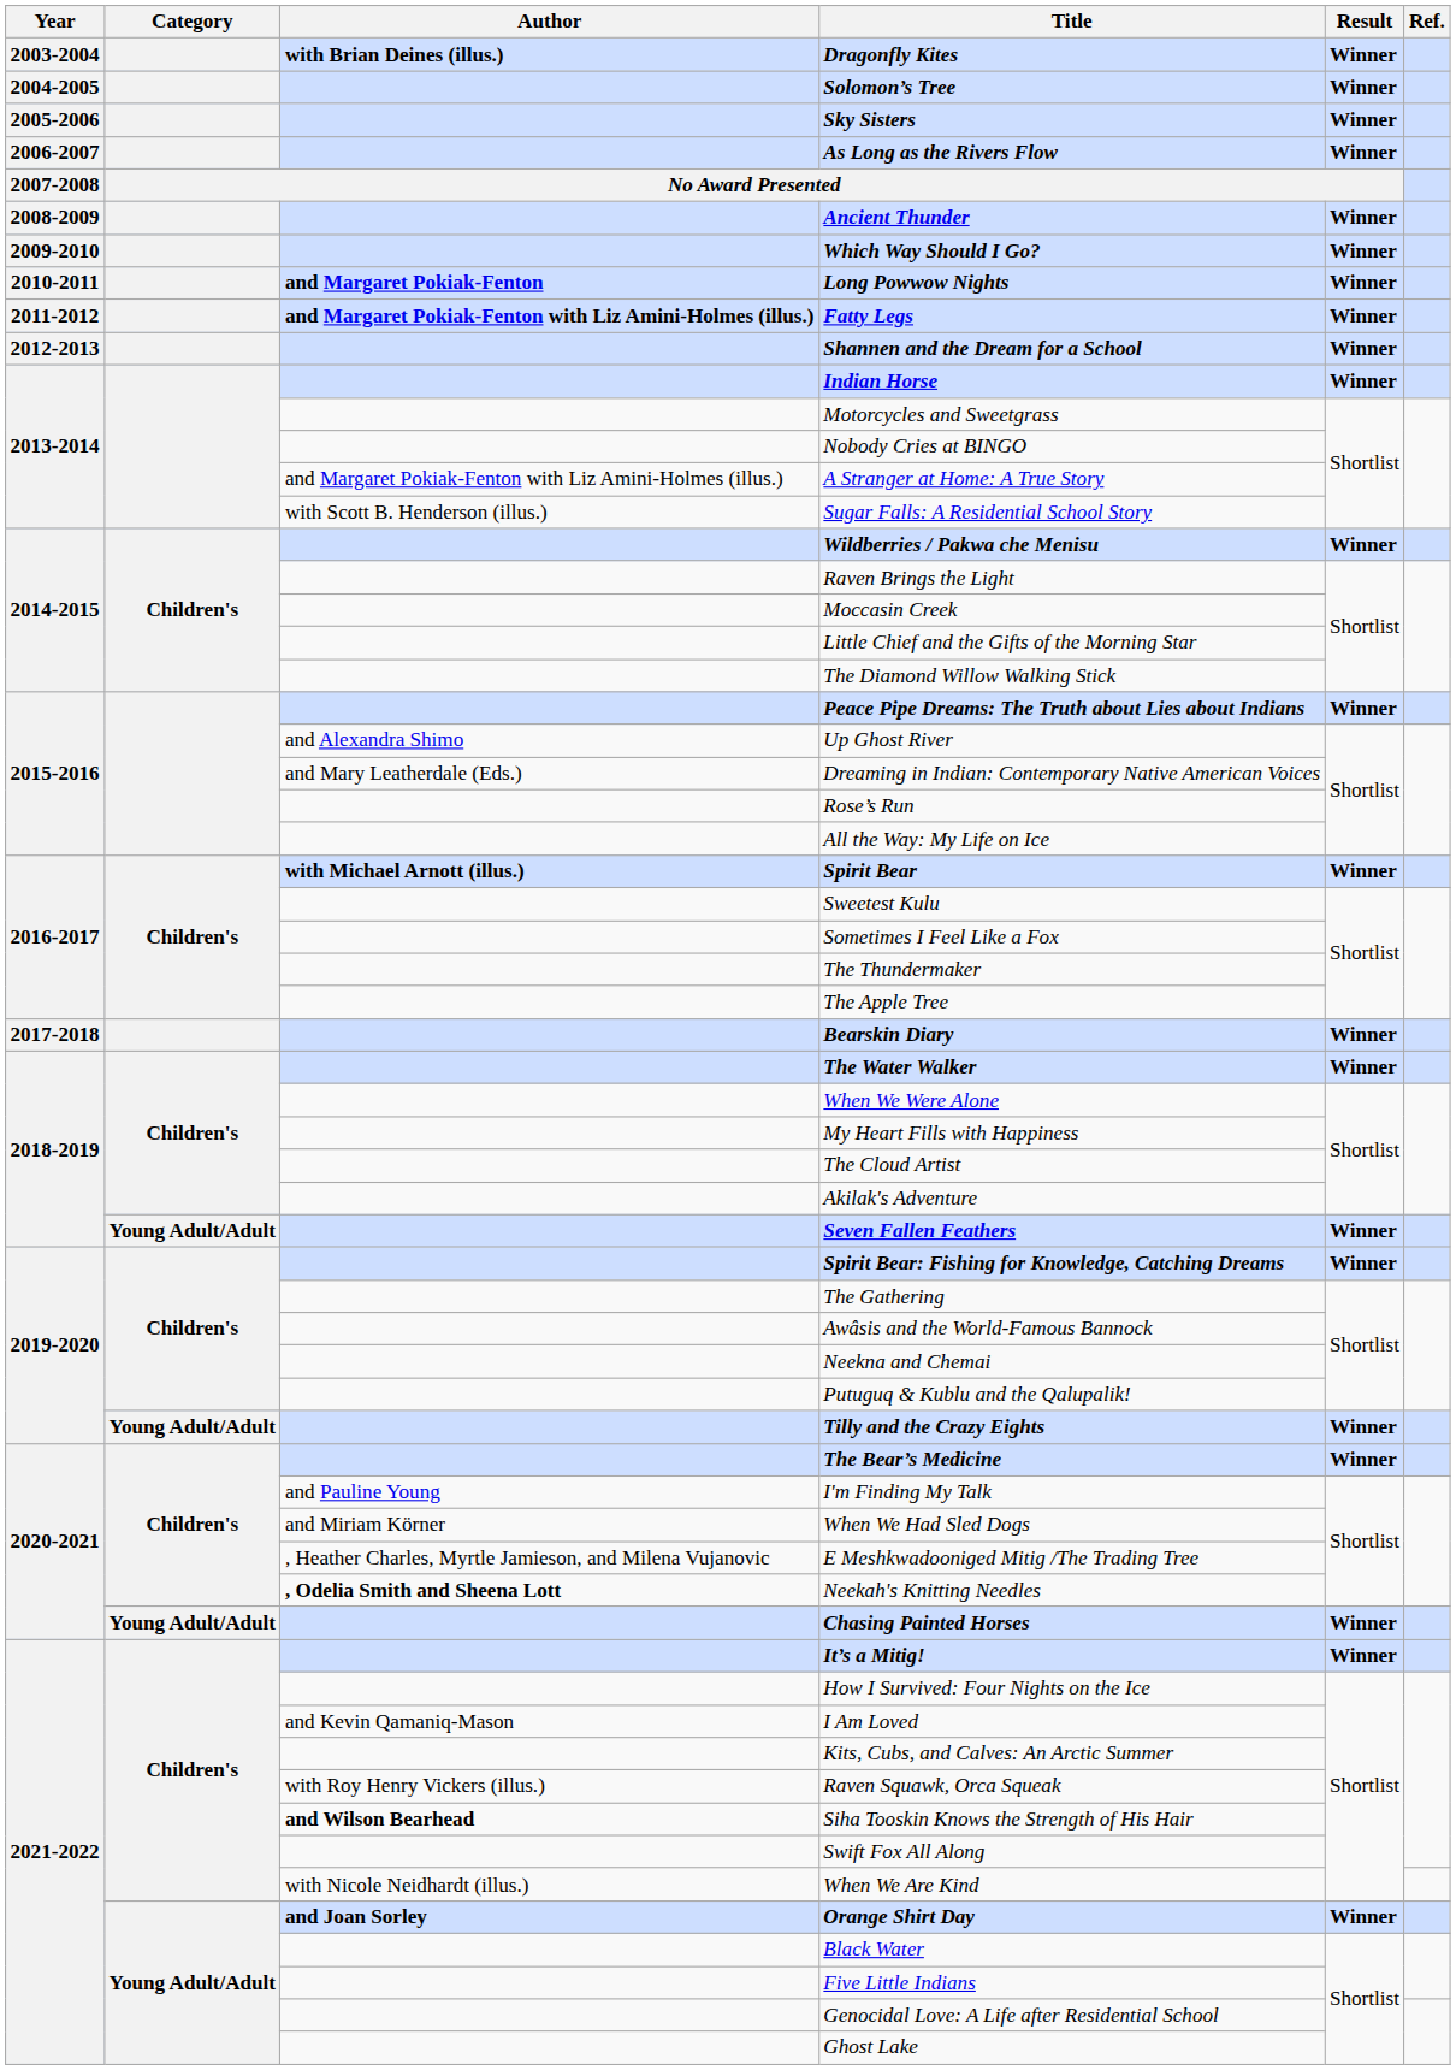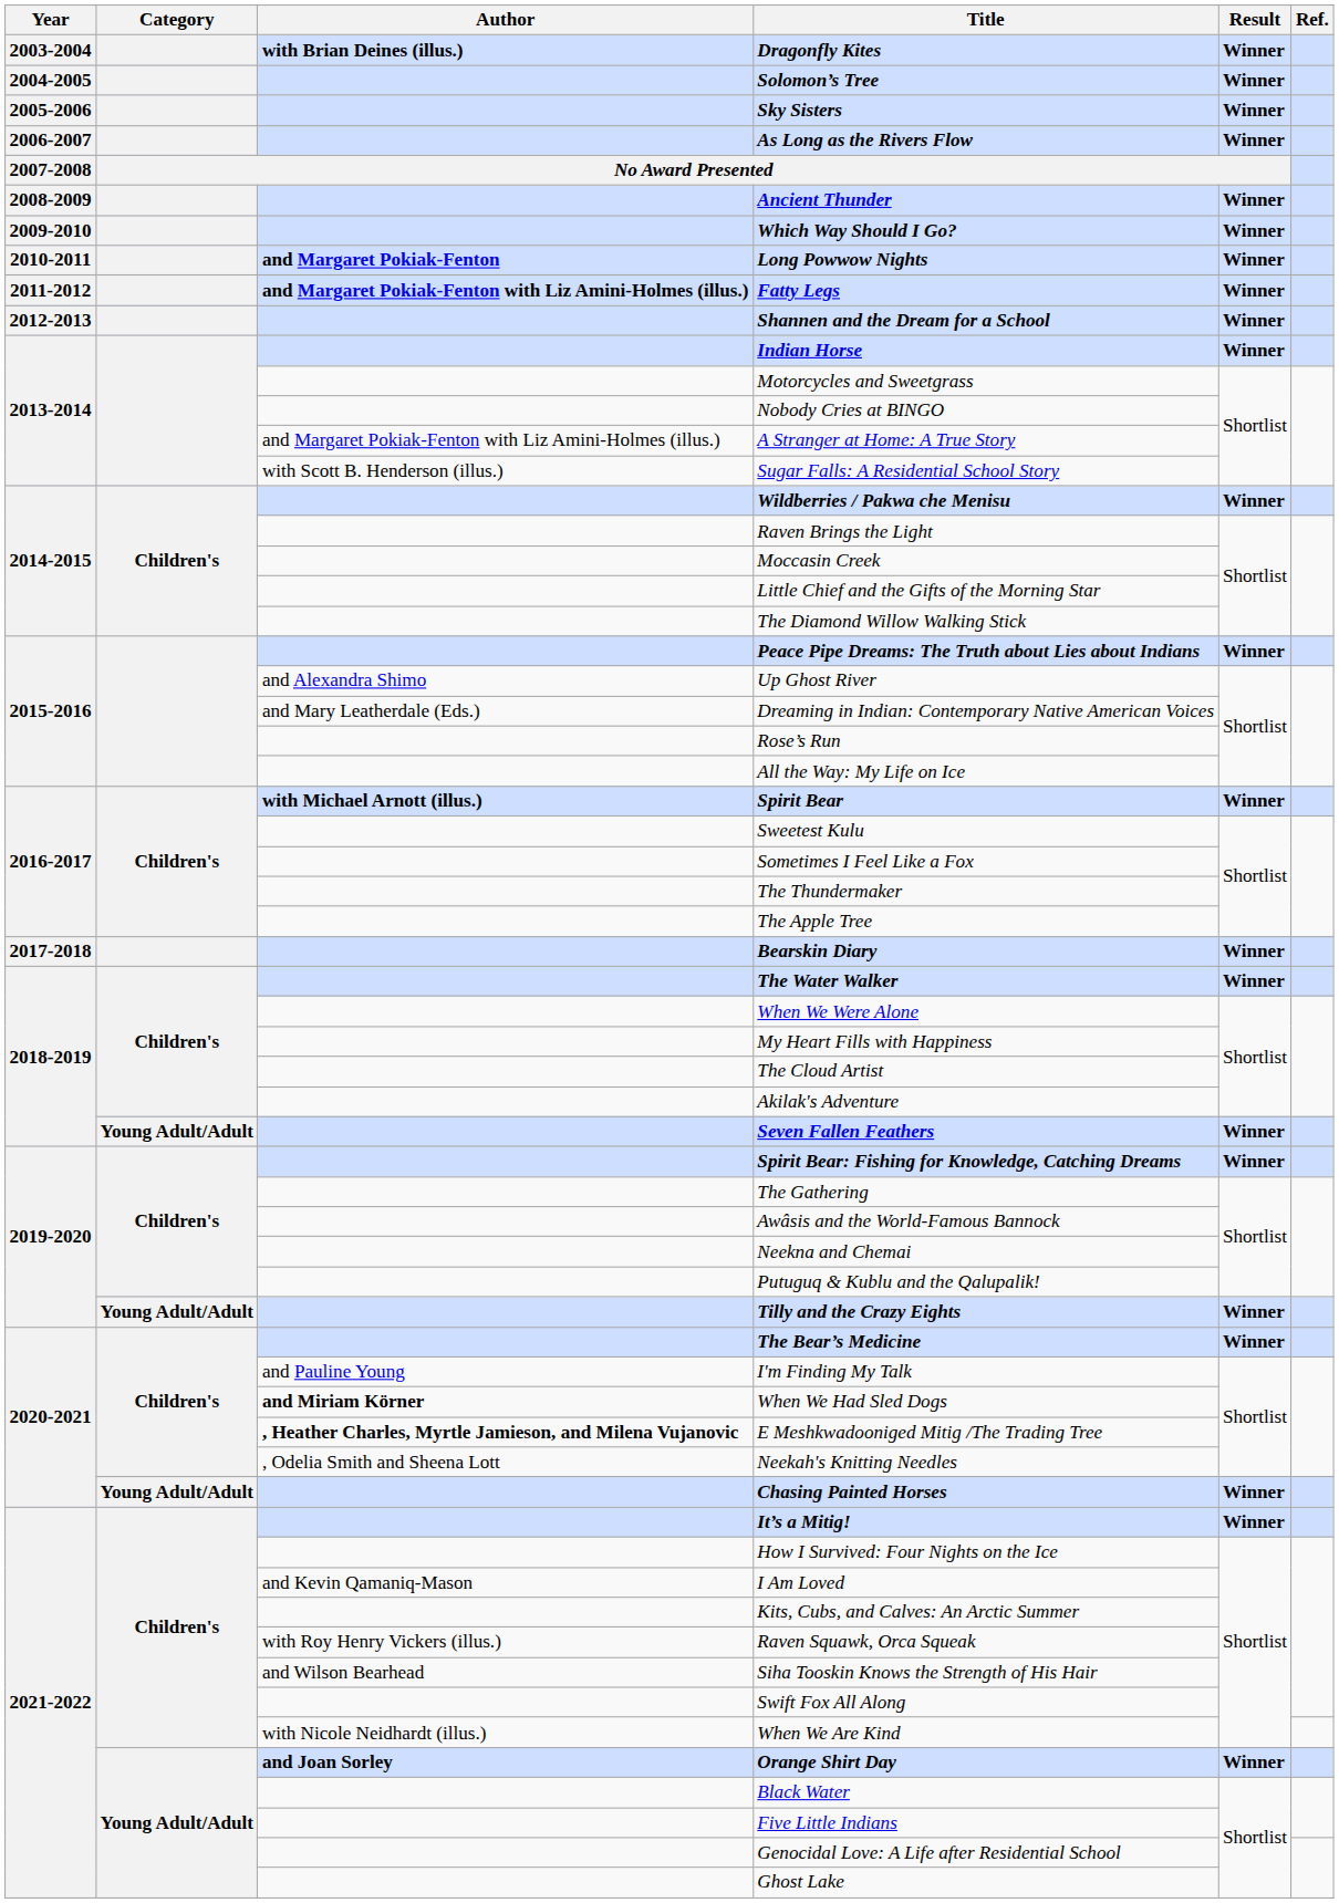When We Had Sled Dogs | Author: normal -> bold
E Meshkwadooniged Mitig /The Trading Tree | Author: normal -> bold
Neekah's Knitting Needles | Author: bold -> normal
Siha Tooskin Knows the Strength of His Hair | Author: bold -> normal
